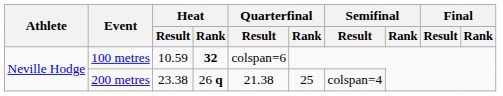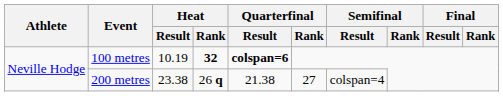100 metres | Heat / Result: 10.59 -> 10.19
100 metres | Quarterfinal / Result: normal -> bold
200 metres | Quarterfinal / Rank: 25 -> 27
